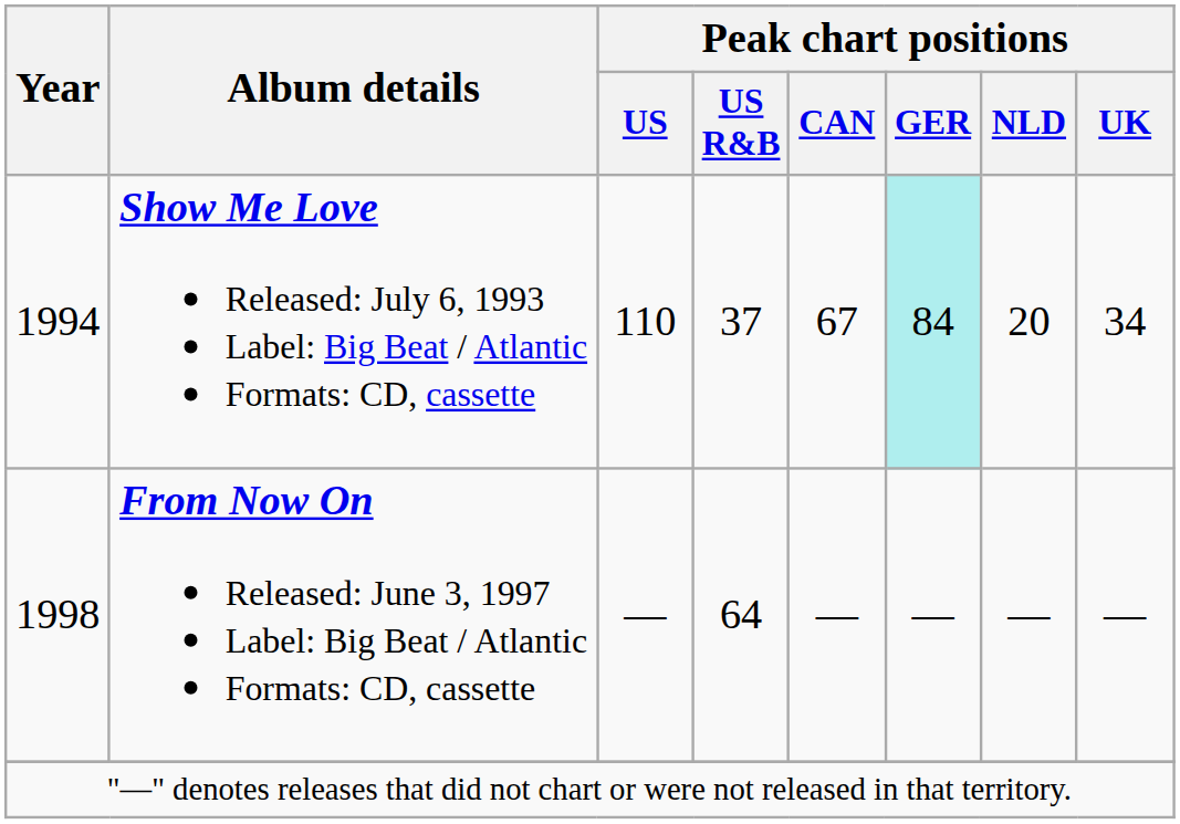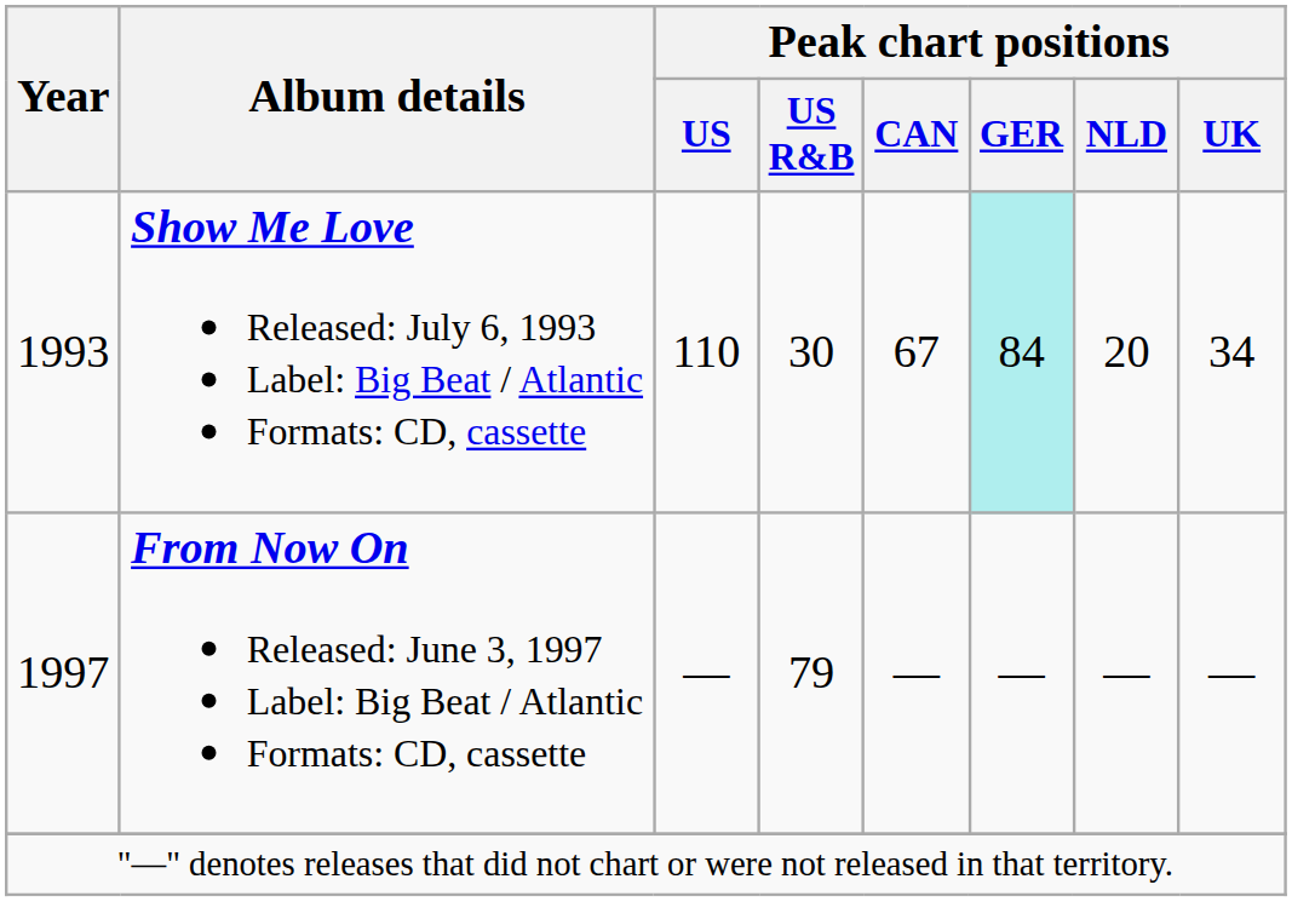row 3 | Year: 1994 -> 1993
row 3 | Peak chart positions / US R&B: 37 -> 30
row 4 | Year: 1998 -> 1997
row 4 | Peak chart positions / US R&B: 64 -> 79
